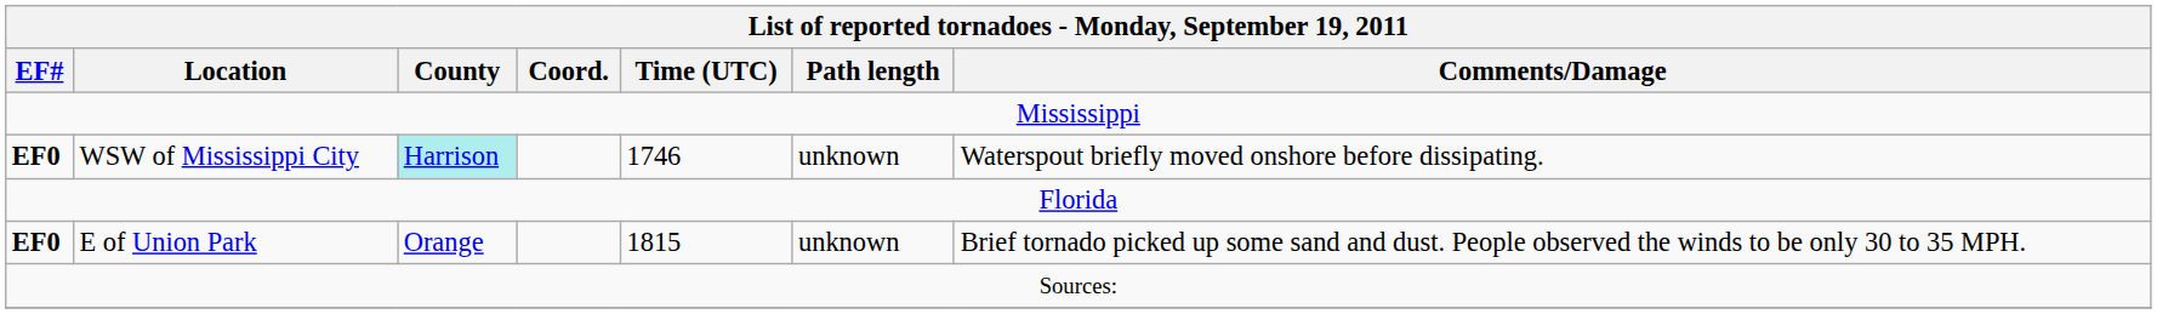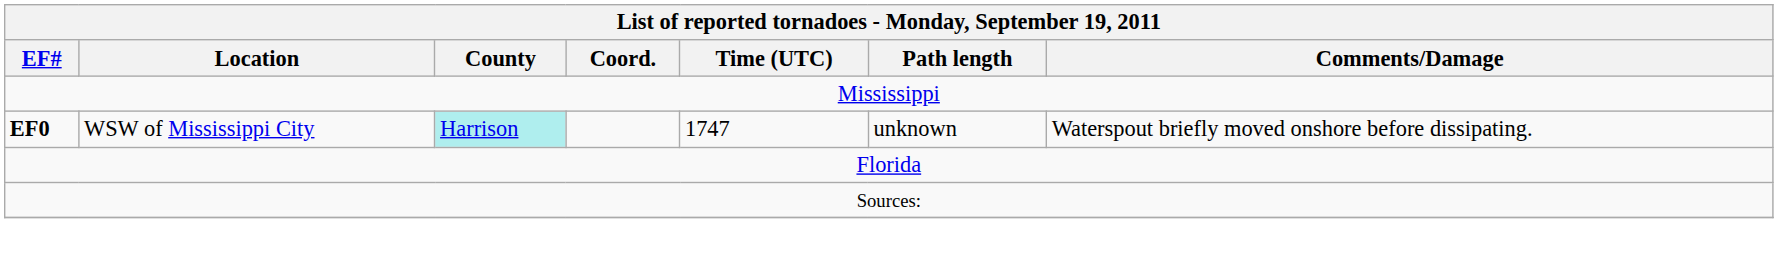WSW of Mississippi City | Time (UTC): 1746 -> 1747
- row: EF0 | E of Union Park | Orange | 1815 | unknown | Brief tornado picked up some sand and dust. People observed the winds to be only 30 to 35 MPH.
